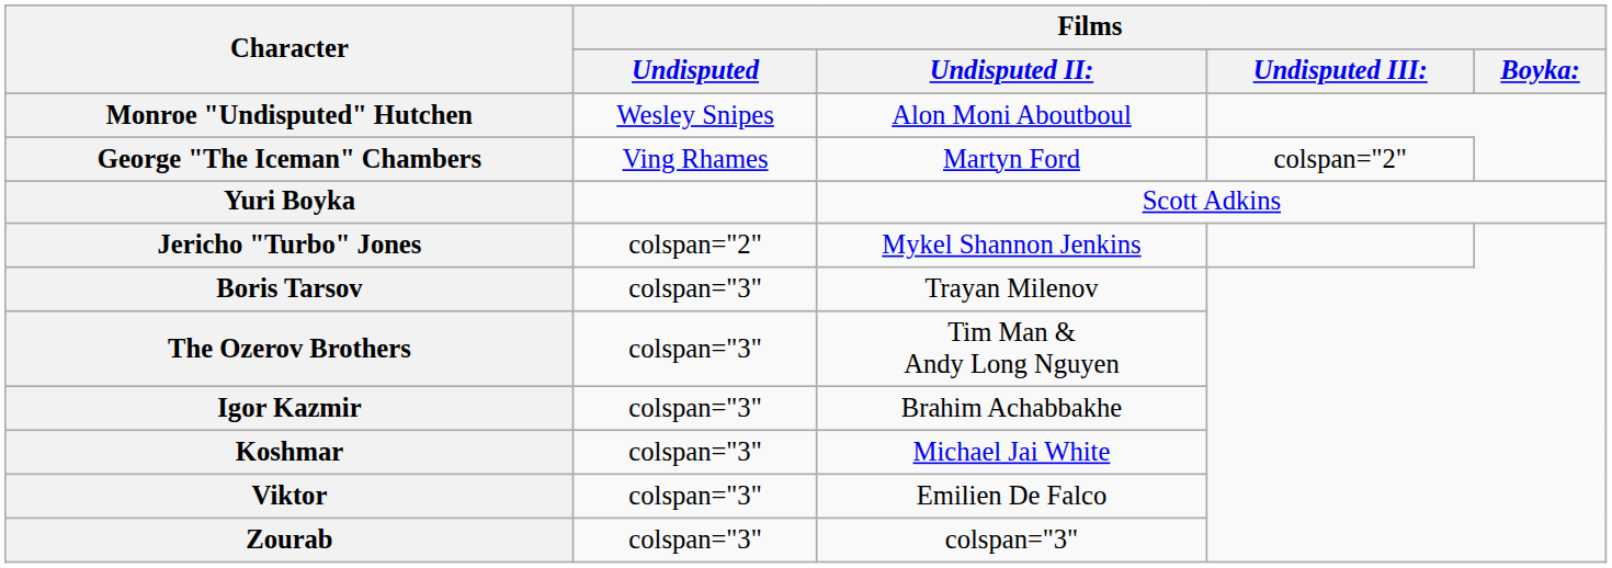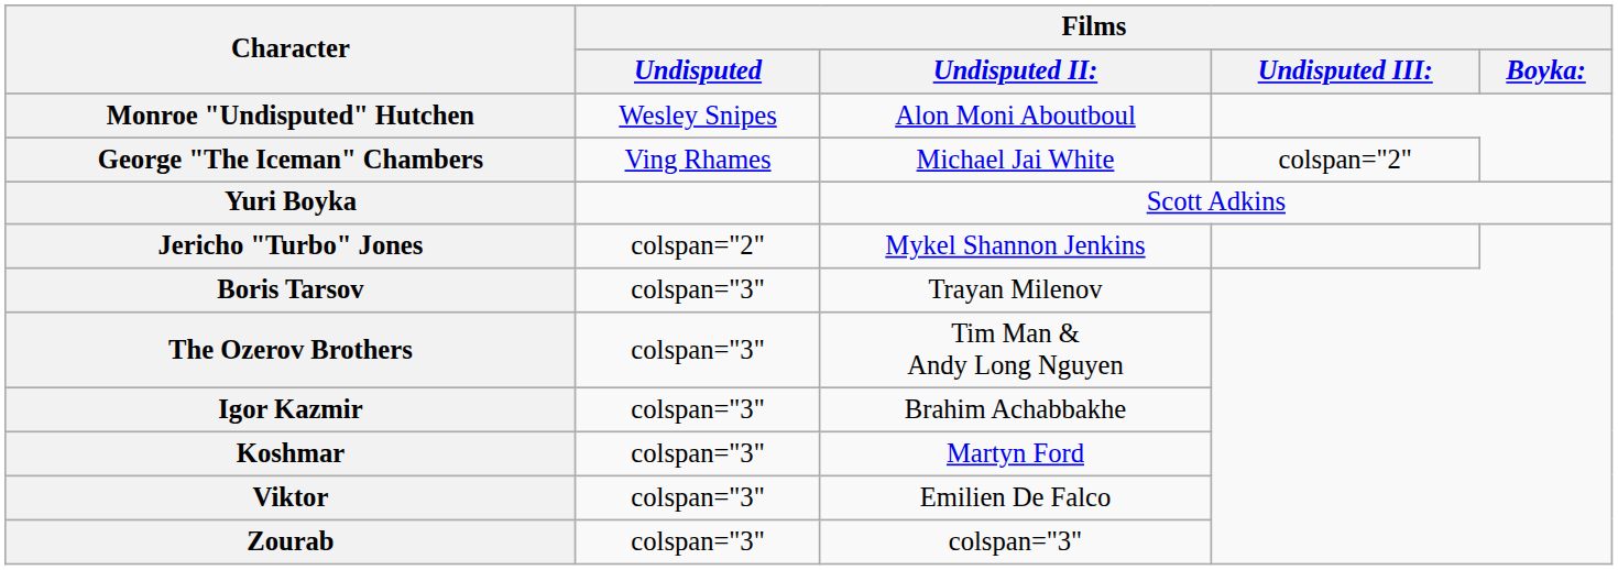George "The Iceman" Chambers | Films / Undisputed II:: Martyn Ford -> Michael Jai White
Koshmar | Films / Undisputed II:: Michael Jai White -> Martyn Ford
